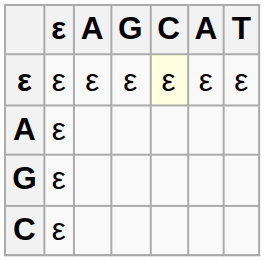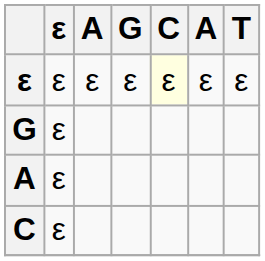row 3 | column 1: A -> G
row 4 | column 1: G -> A
